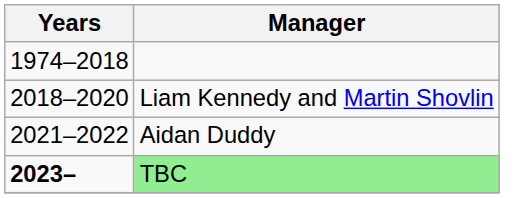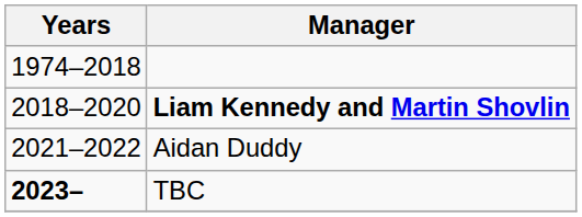row 3 | Manager: normal -> bold
row 5 | Manager: lightgreen background -> no background
